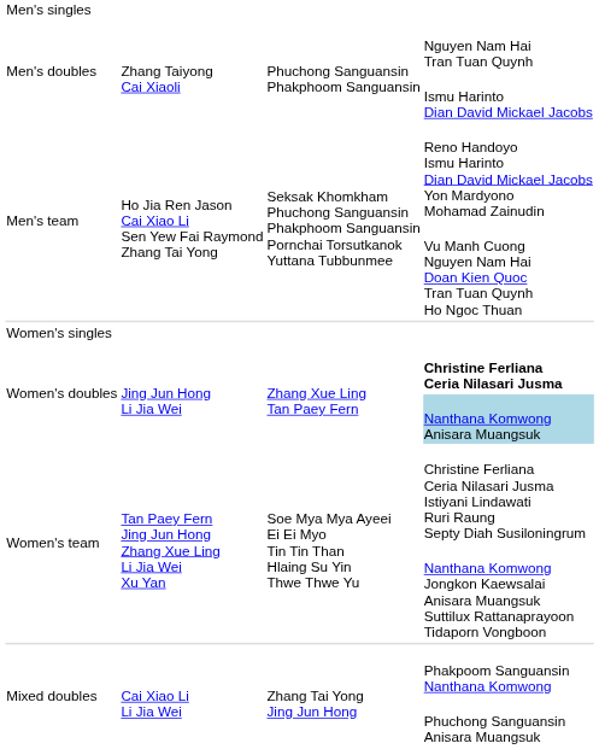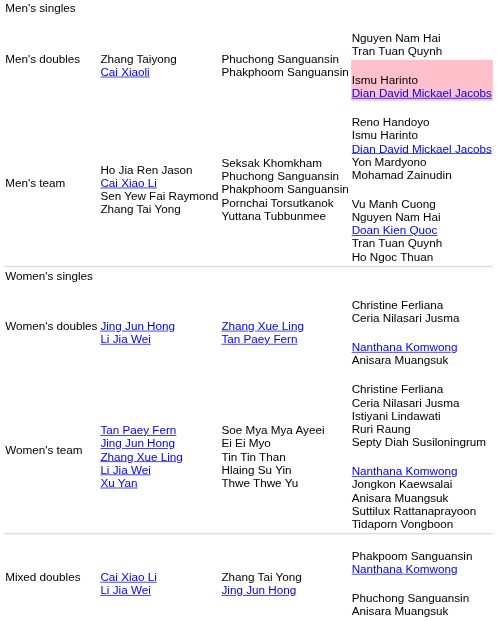Ismu Harinto Dian David Mickael Jacobs | column 4: no background -> pink background
Christine Ferliana Ceria Nilasari Jusma | column 4: bold -> normal
Nanthana Komwong Anisara Muangsuk | column 4: lightblue background -> no background
